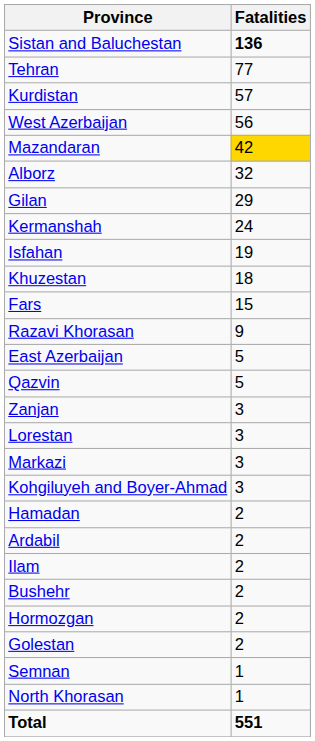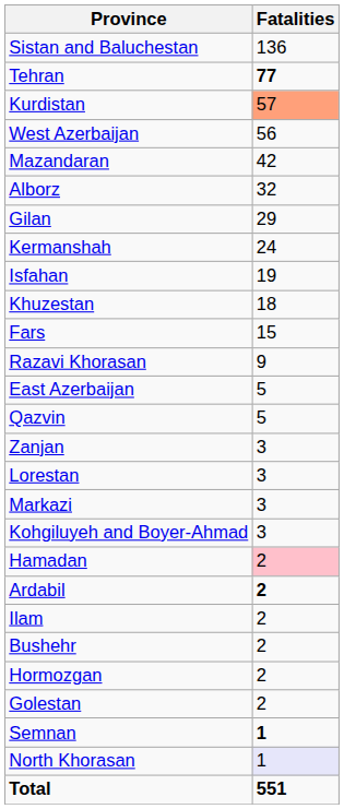Sistan and Baluchestan | Fatalities: bold -> normal
Tehran | Fatalities: normal -> bold
Kurdistan | Fatalities: no background -> lightsalmon background
Mazandaran | Fatalities: gold background -> no background
Hamadan | Fatalities: no background -> pink background
Ardabil | Fatalities: normal -> bold
Semnan | Fatalities: normal -> bold
North Khorasan | Fatalities: no background -> lavender background
